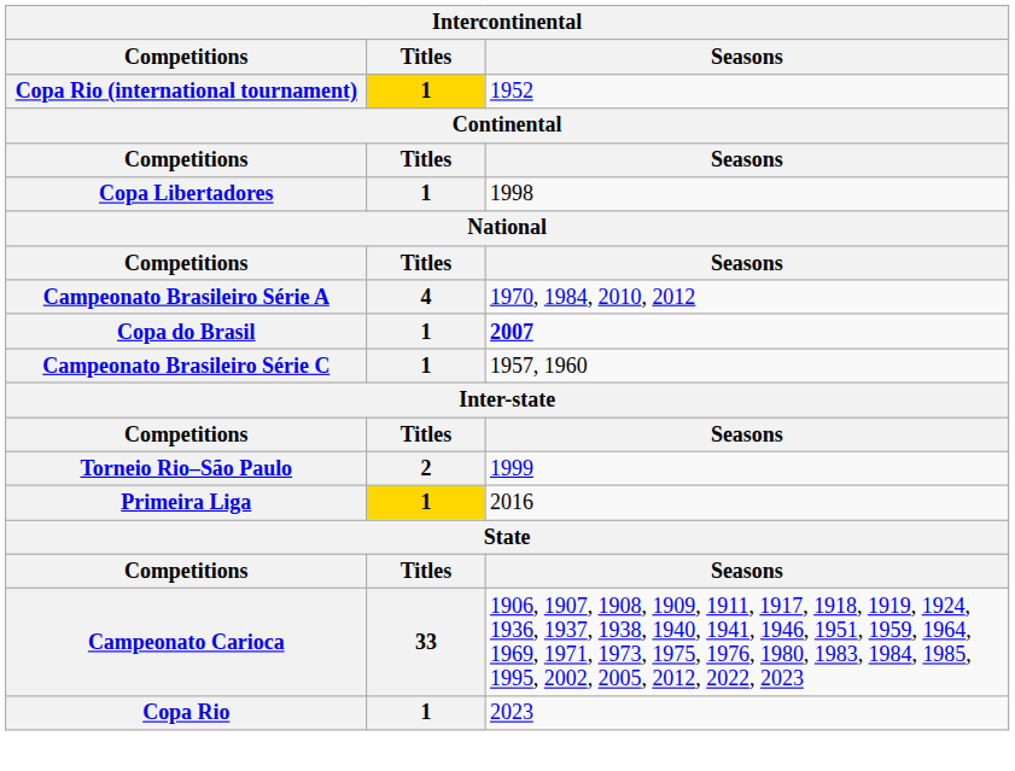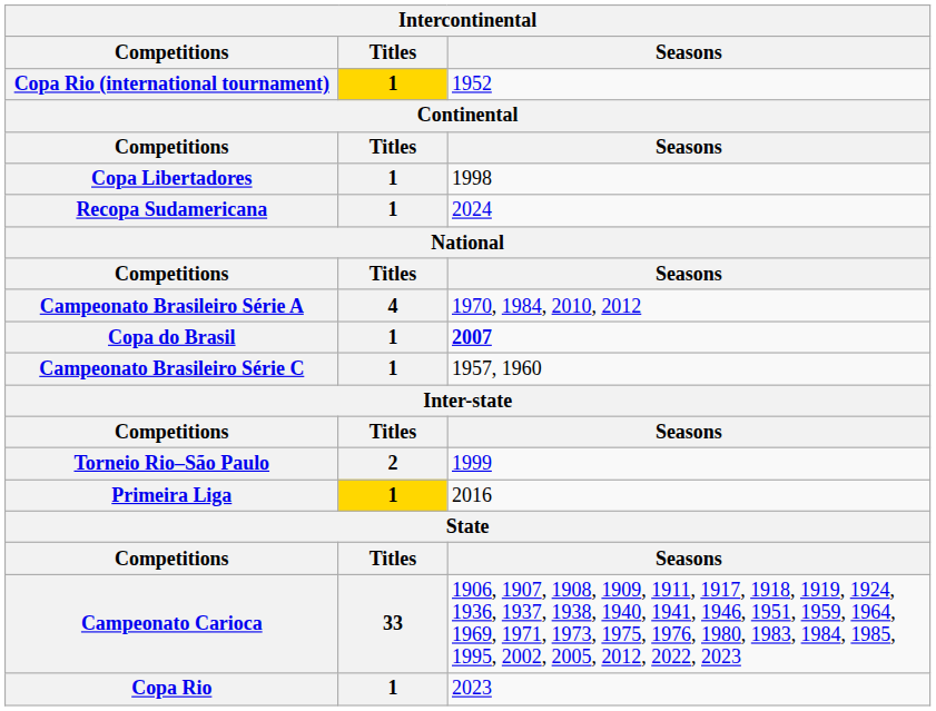+ row: Recopa Sudamericana | 1 | 2024
